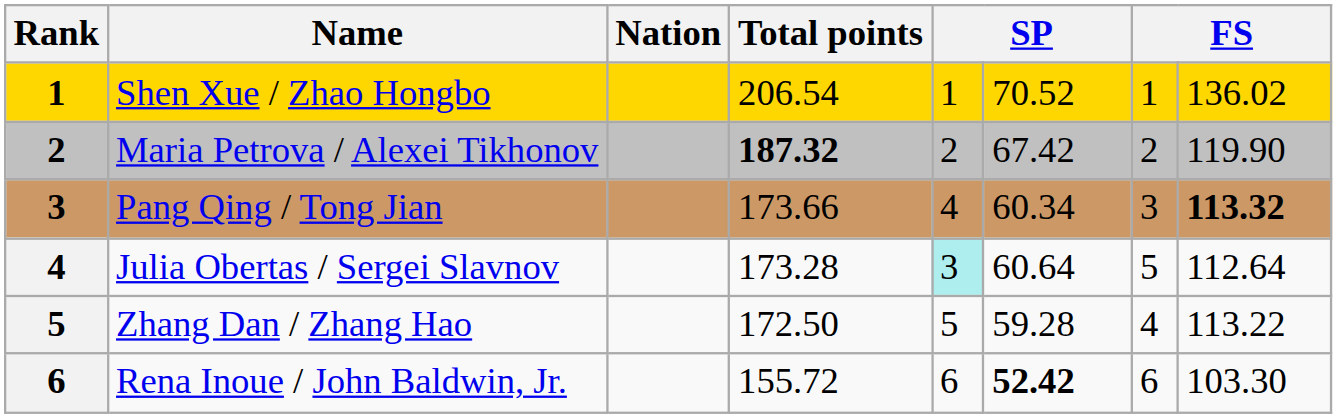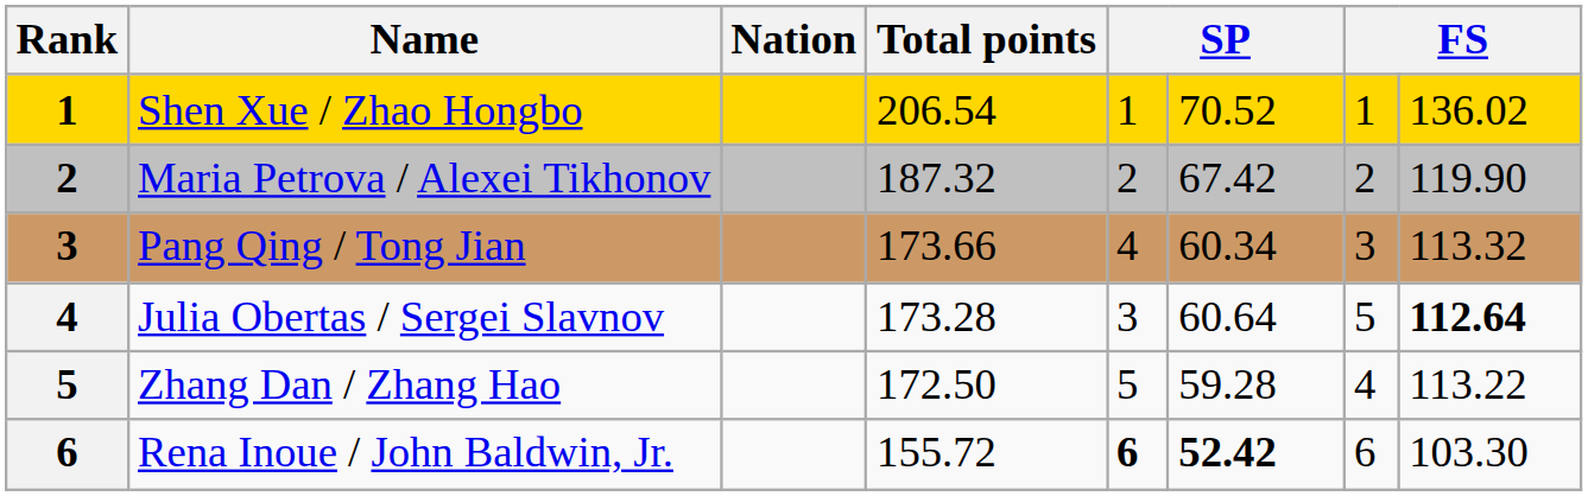Maria Petrova / Alexei Tikhonov | Total points: bold -> normal
Pang Qing / Tong Jian | column 8: bold -> normal
Julia Obertas / Sergei Slavnov | column 5: paleturquoise background -> no background
Julia Obertas / Sergei Slavnov | column 8: normal -> bold
Rena Inoue / John Baldwin, Jr. | column 5: normal -> bold
